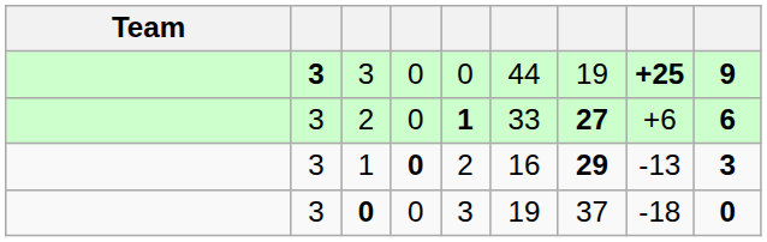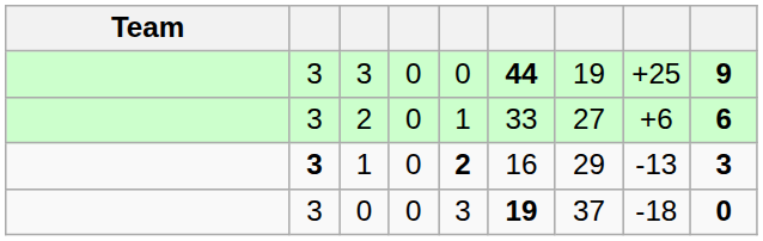row 2 | column 2: bold -> normal
row 2 | column 6: normal -> bold
row 2 | column 8: bold -> normal
row 3 | column 5: bold -> normal
row 3 | column 7: bold -> normal
row 4 | column 2: normal -> bold
row 4 | column 4: bold -> normal
row 4 | column 5: normal -> bold
row 4 | column 7: bold -> normal
row 5 | column 3: bold -> normal
row 5 | column 6: normal -> bold
